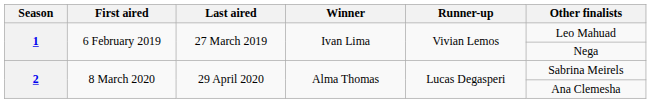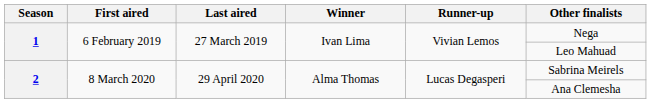row 2 | Other finalists: Leo Mahuad -> Nega
row 3 | Other finalists: Nega -> Leo Mahuad
